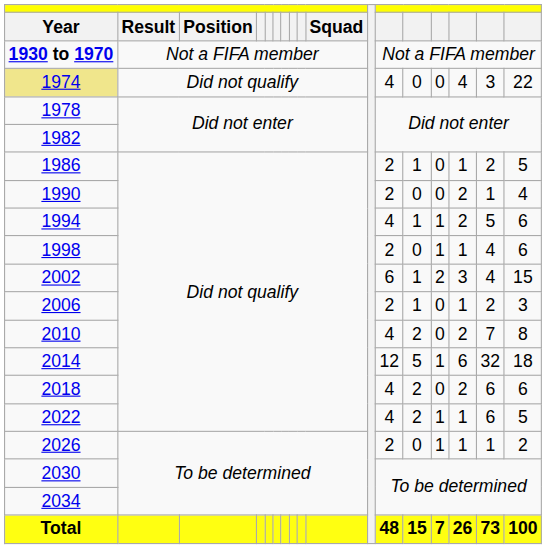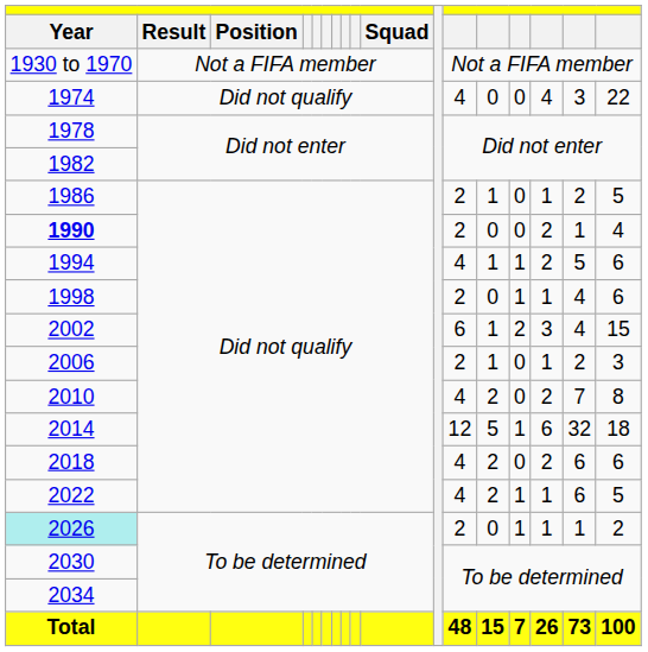1930 to 1970 | Year: bold -> normal
1974 | Year: khaki background -> no background
1990 | Year: normal -> bold
2026 | Year: no background -> paleturquoise background
